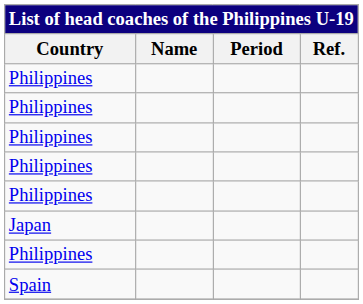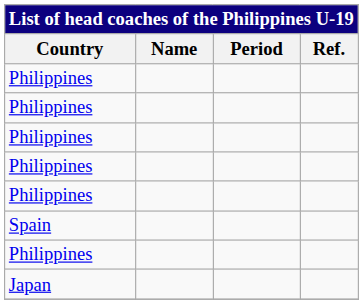rows swapped: Japan <-> Spain
